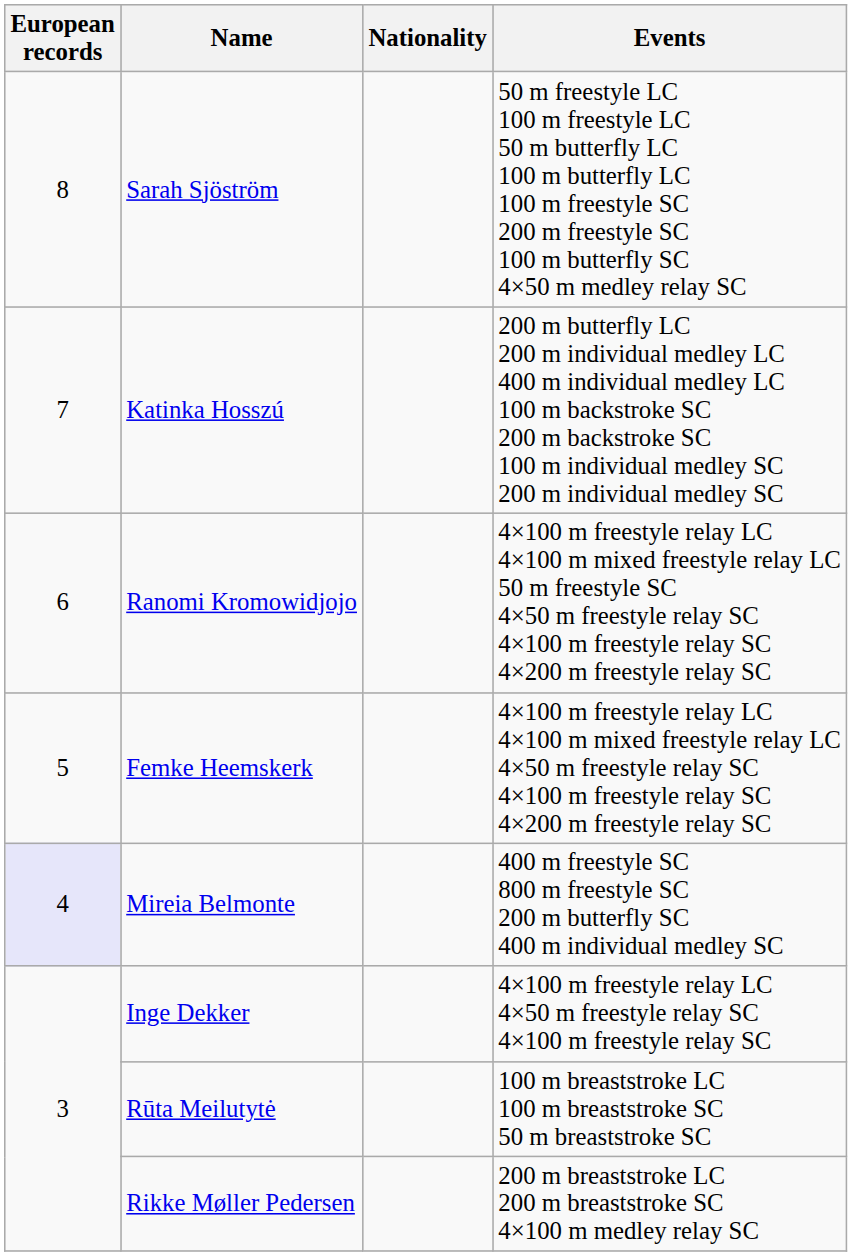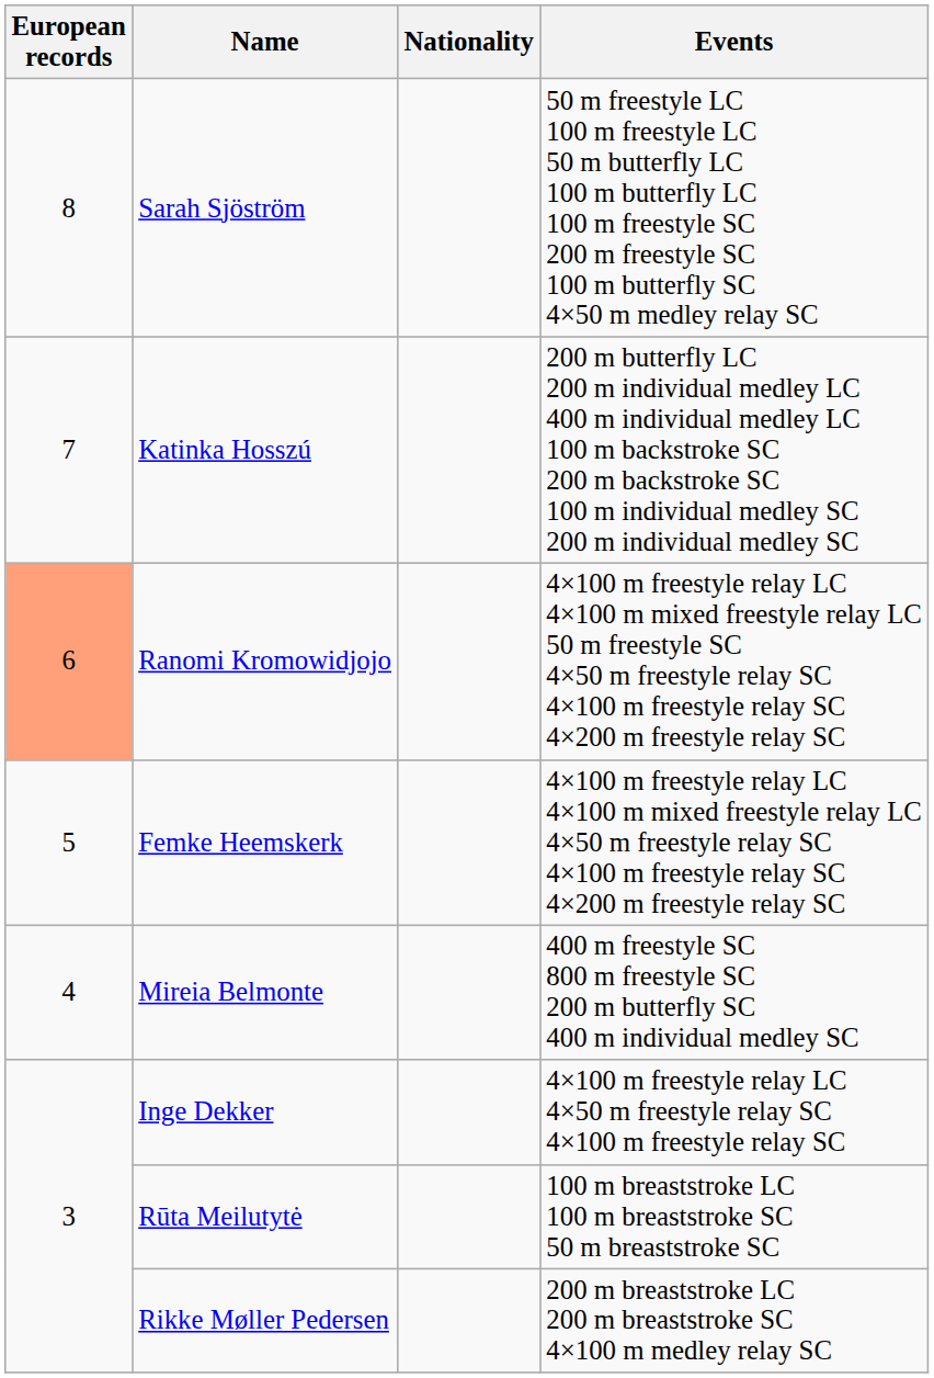Ranomi Kromowidjojo | European records: no background -> lightsalmon background
Mireia Belmonte | European records: lavender background -> no background
